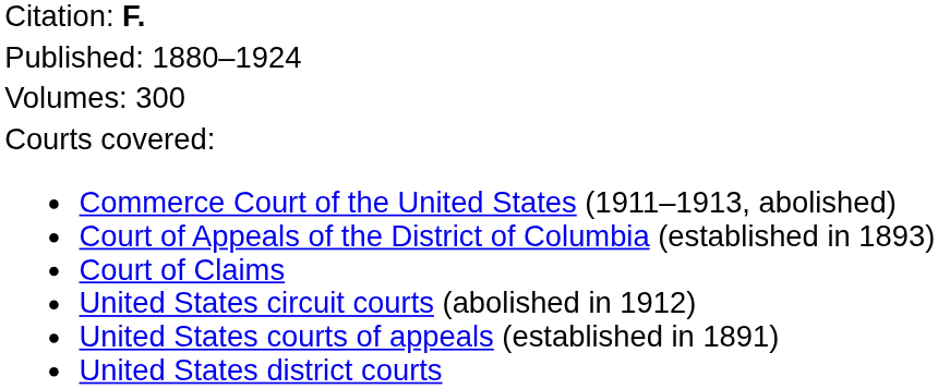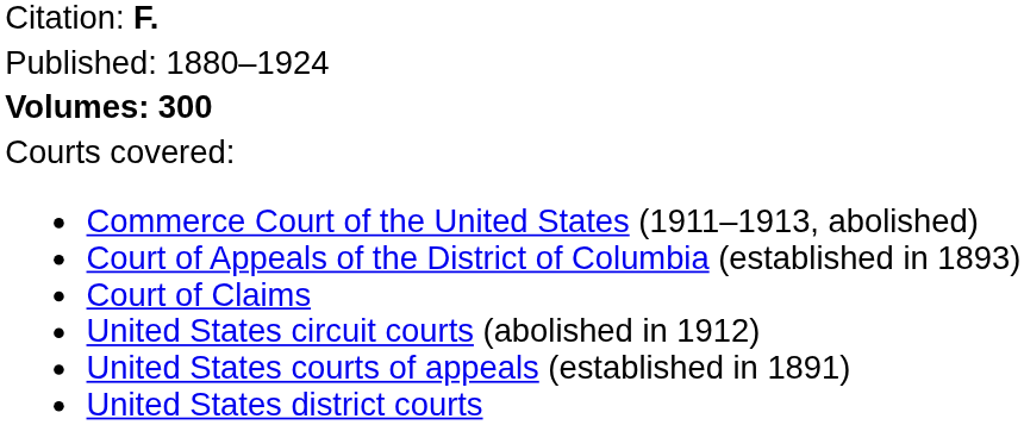row 3 | column 1: normal -> bold
